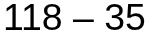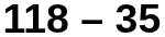row 1 | column 1: normal -> bold
